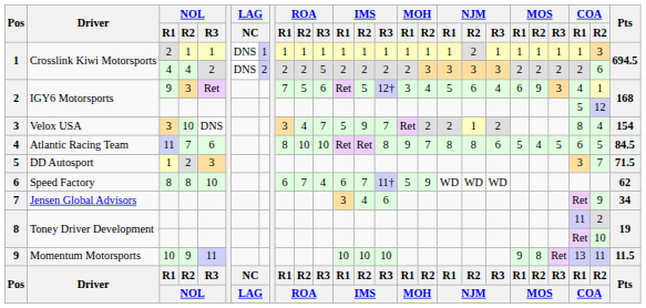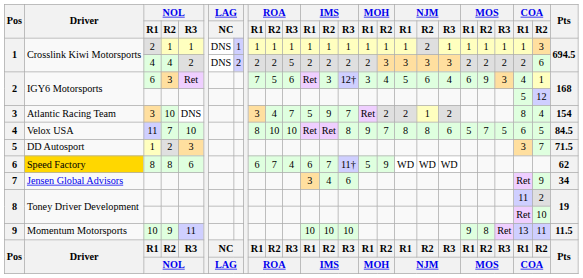row 5 | NOL / R1: 9 -> 6
row 5 | IMS / R2: 5 -> 3
row 7 | Driver: Velox USA -> Atlantic Racing Team
row 8 | Driver: Atlantic Racing Team -> Velox USA
row 8 | NOL / R3: 6 -> 10
row 8 | MOS / R2: 4 -> 7
row 10 | Driver: no background -> gold background
row 10 | NOL / R3: 10 -> 6
